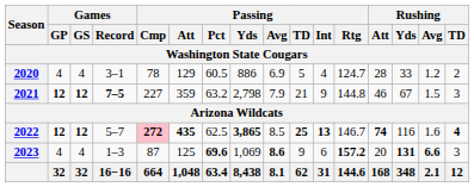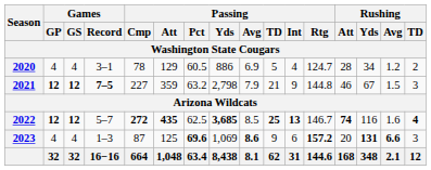2020 | Rushing / Yds / Washington State Cougars: 33 -> 34
2022 | Passing / Cmp / Washington State Cougars: pink background -> no background
2022 | Passing / Yds / Washington State Cougars: 3,865 -> 3,685
